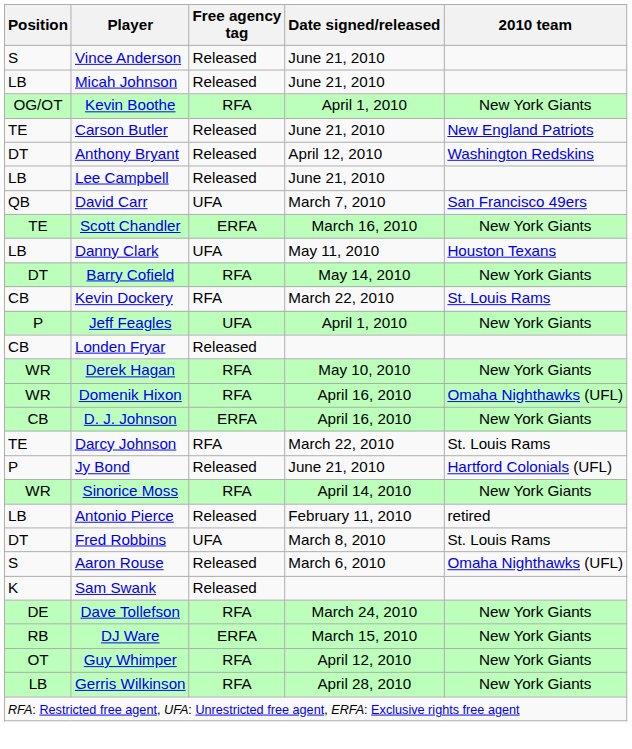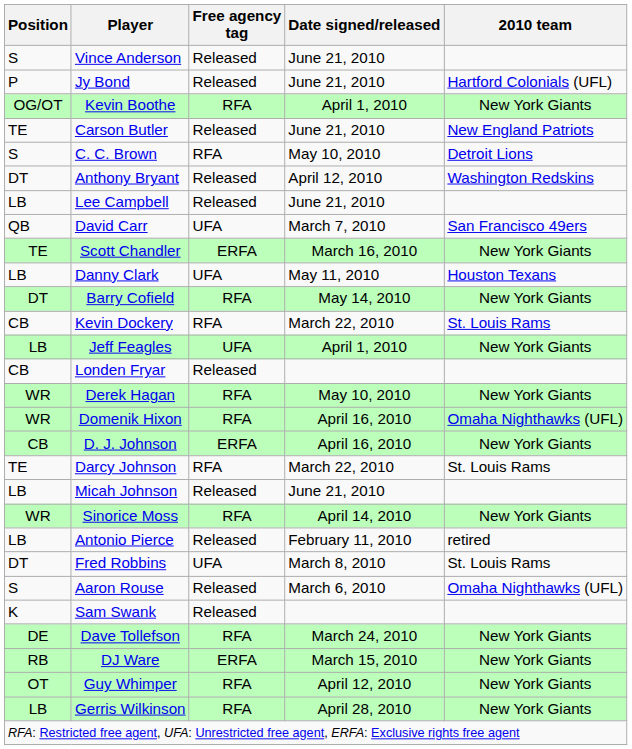rows swapped: Jy Bond <-> Micah Johnson
+ row: S | C. C. Brown | RFA | May 10, 2010 | Detroit Lions
Jeff Feagles | Position: P -> LB
